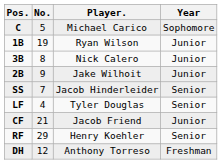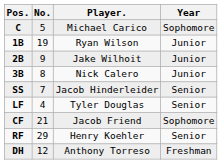rows swapped: 2B <-> 3B
CF | Year: Junior -> Sophomore
